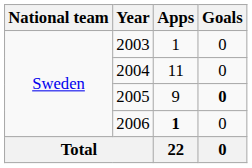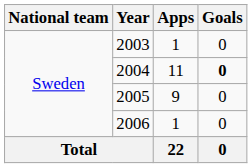2004 | Goals: normal -> bold
2005 | Goals: bold -> normal
2006 | Apps: bold -> normal
